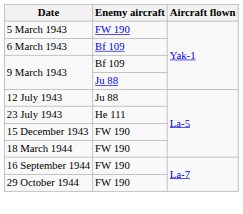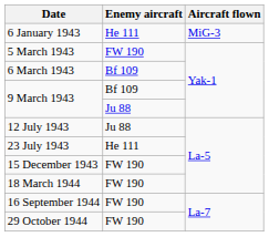+ row: 6 January 1943 | He 111 | MiG-3
